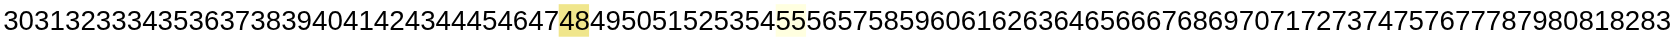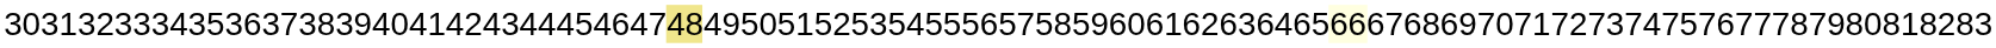30 | column 26: lightyellow background -> no background
30 | column 37: no background -> lightyellow background
